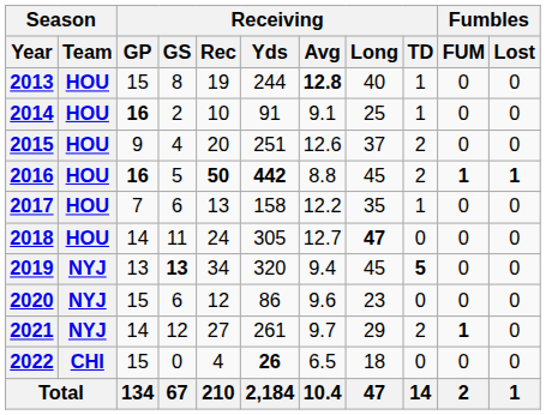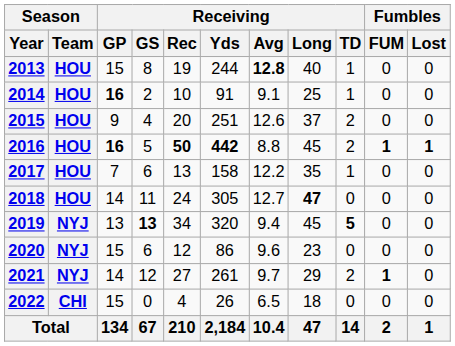2022 | Receiving / Yds: bold -> normal
